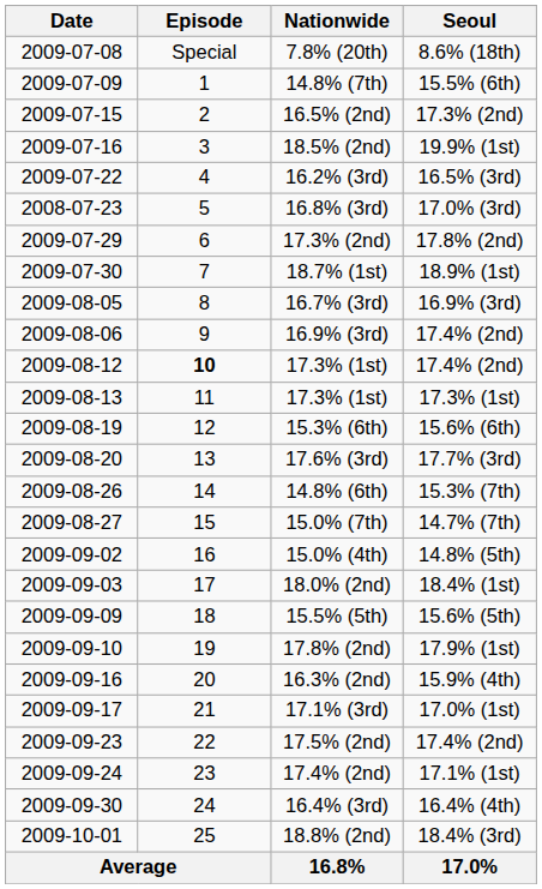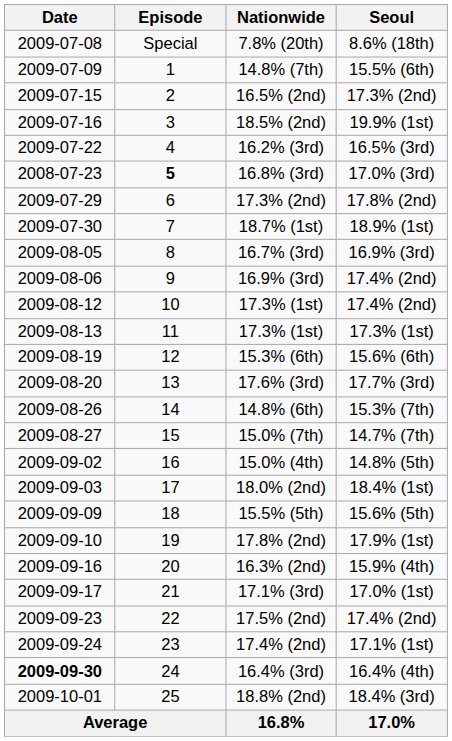16.8% (3rd) | Episode: normal -> bold
17.3% (1st) / 17.4% (2nd) | Episode: bold -> normal
16.4% (3rd) | Date: normal -> bold
